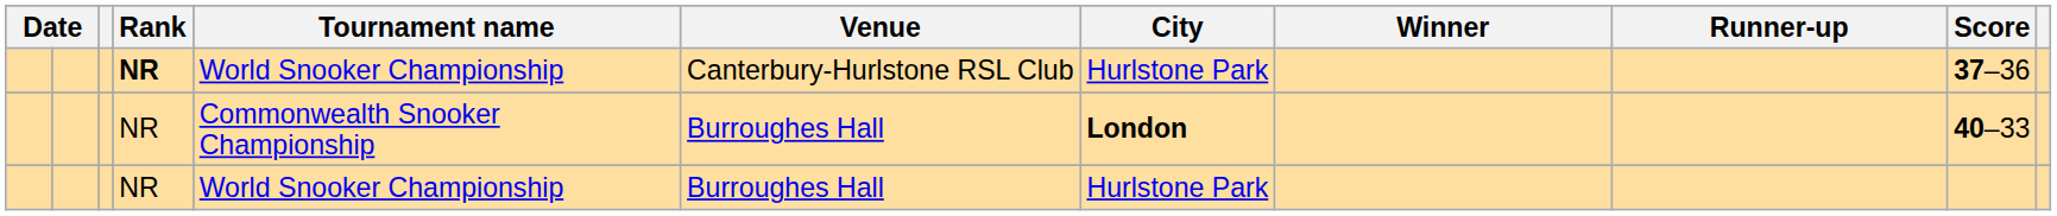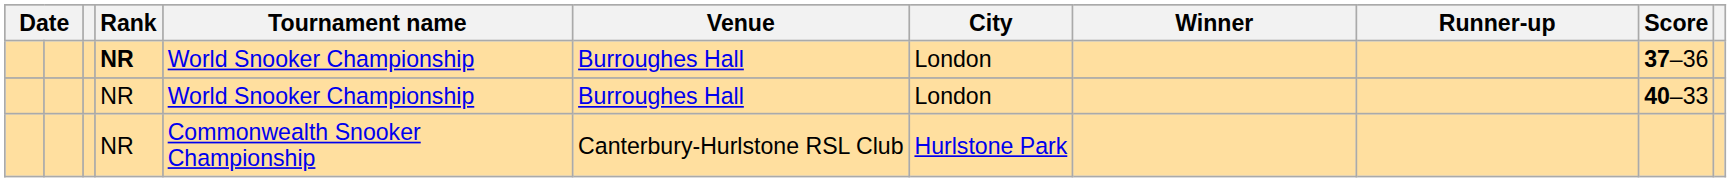row 2 | Venue: Canterbury-Hurlstone RSL Club -> Burroughes Hall
row 2 | City: Hurlstone Park -> London
row 3 | Tournament name: Commonwealth Snooker Championship -> World Snooker Championship
row 3 | City: bold -> normal
row 4 | Tournament name: World Snooker Championship -> Commonwealth Snooker Championship
row 4 | Venue: Burroughes Hall -> Canterbury-Hurlstone RSL Club
